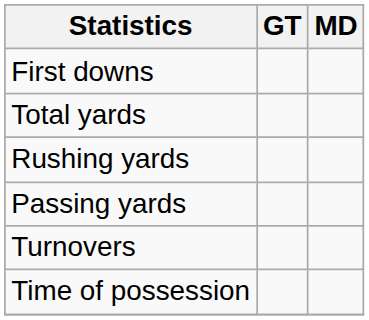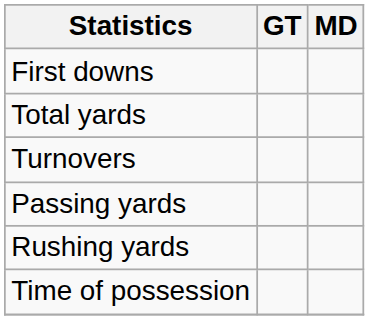rows swapped: Rushing yards <-> Turnovers
